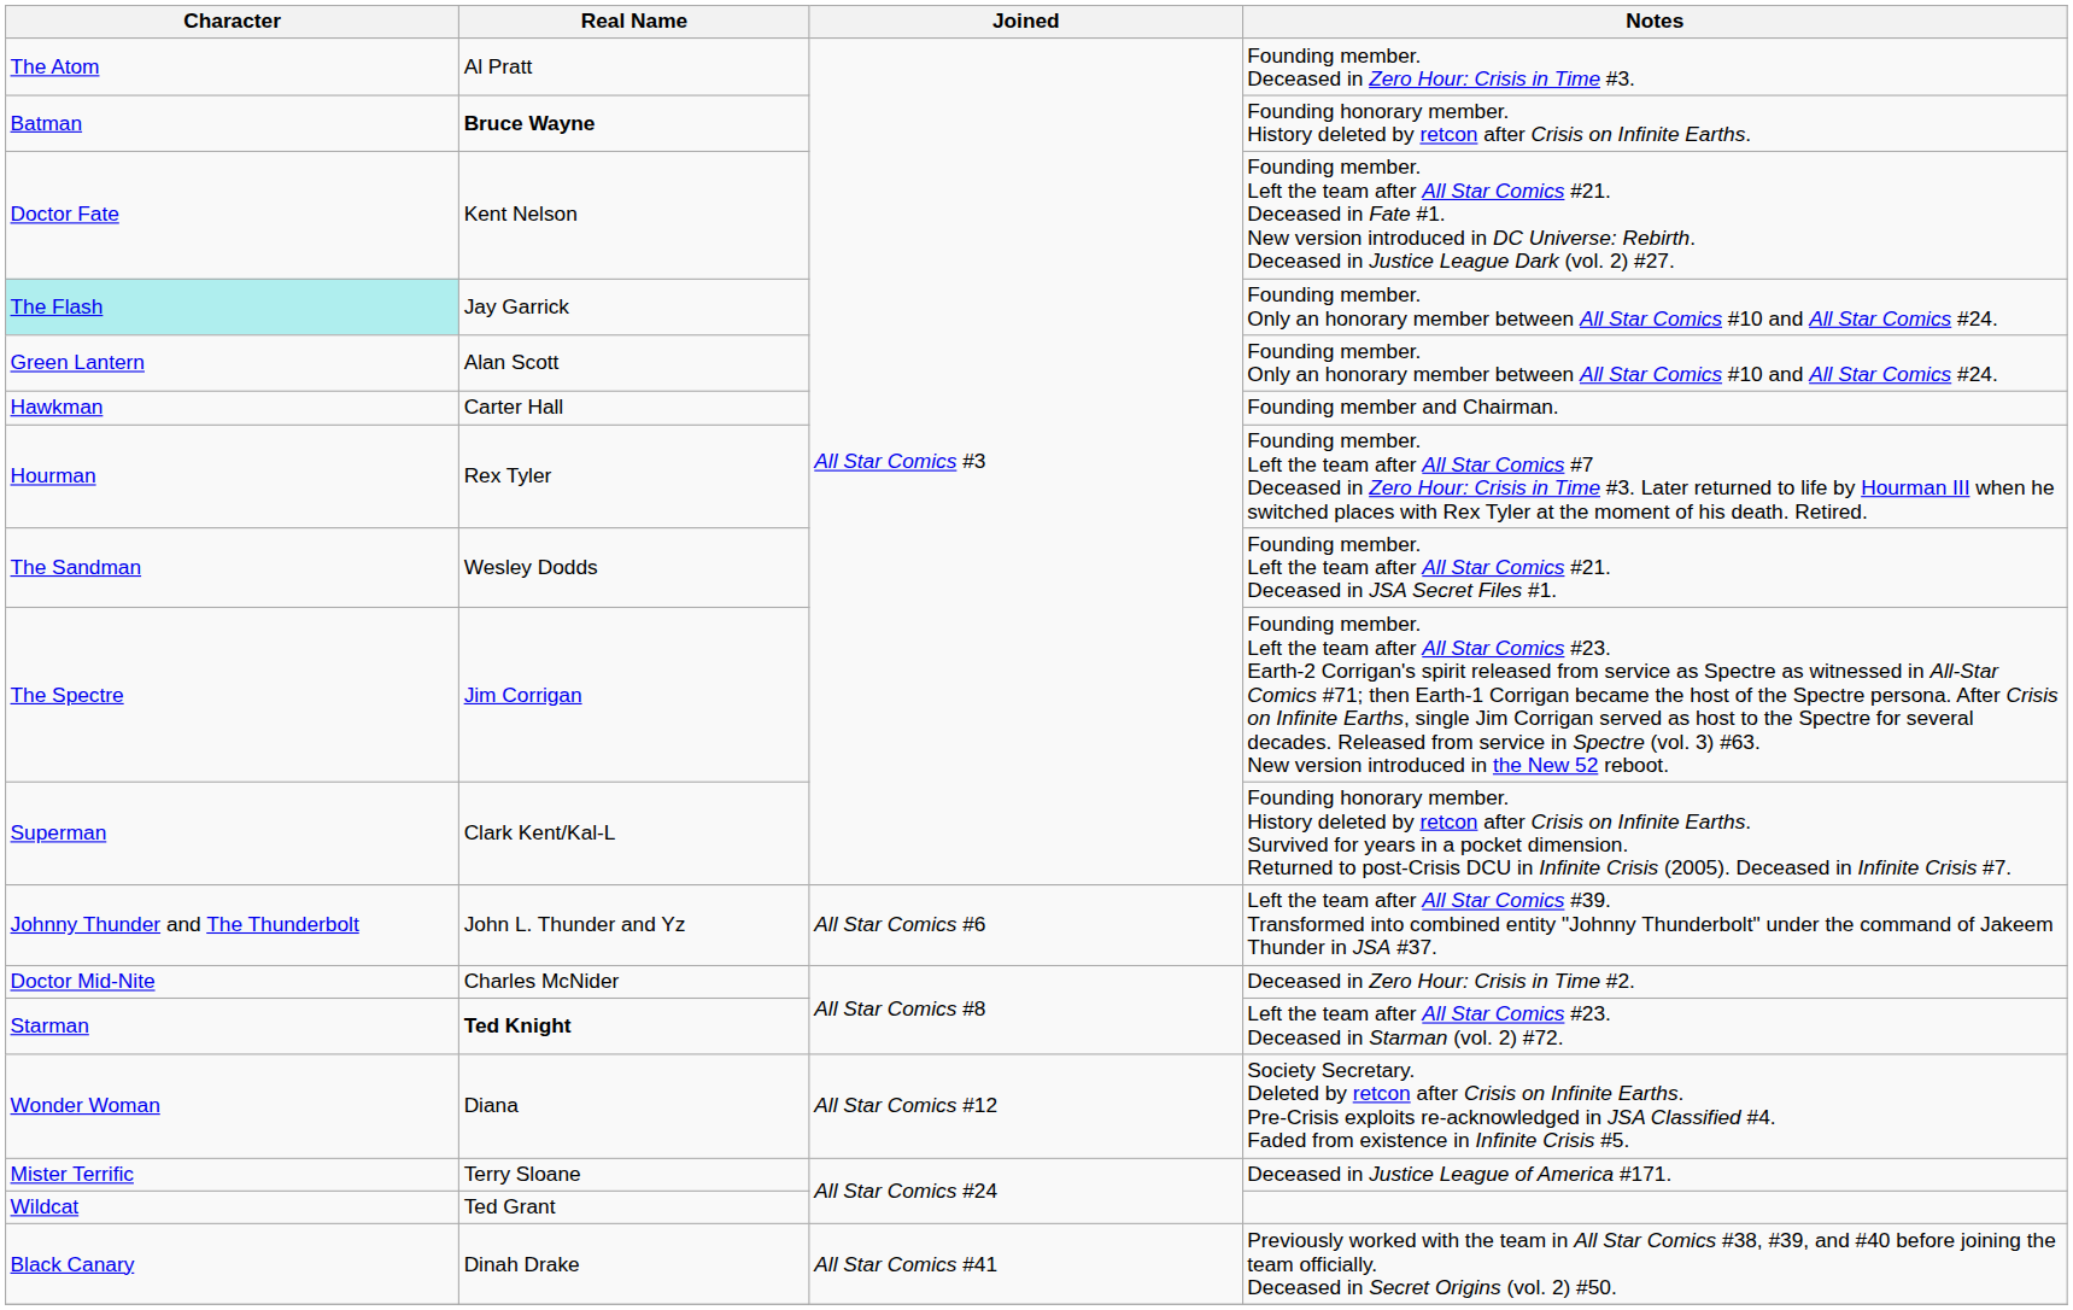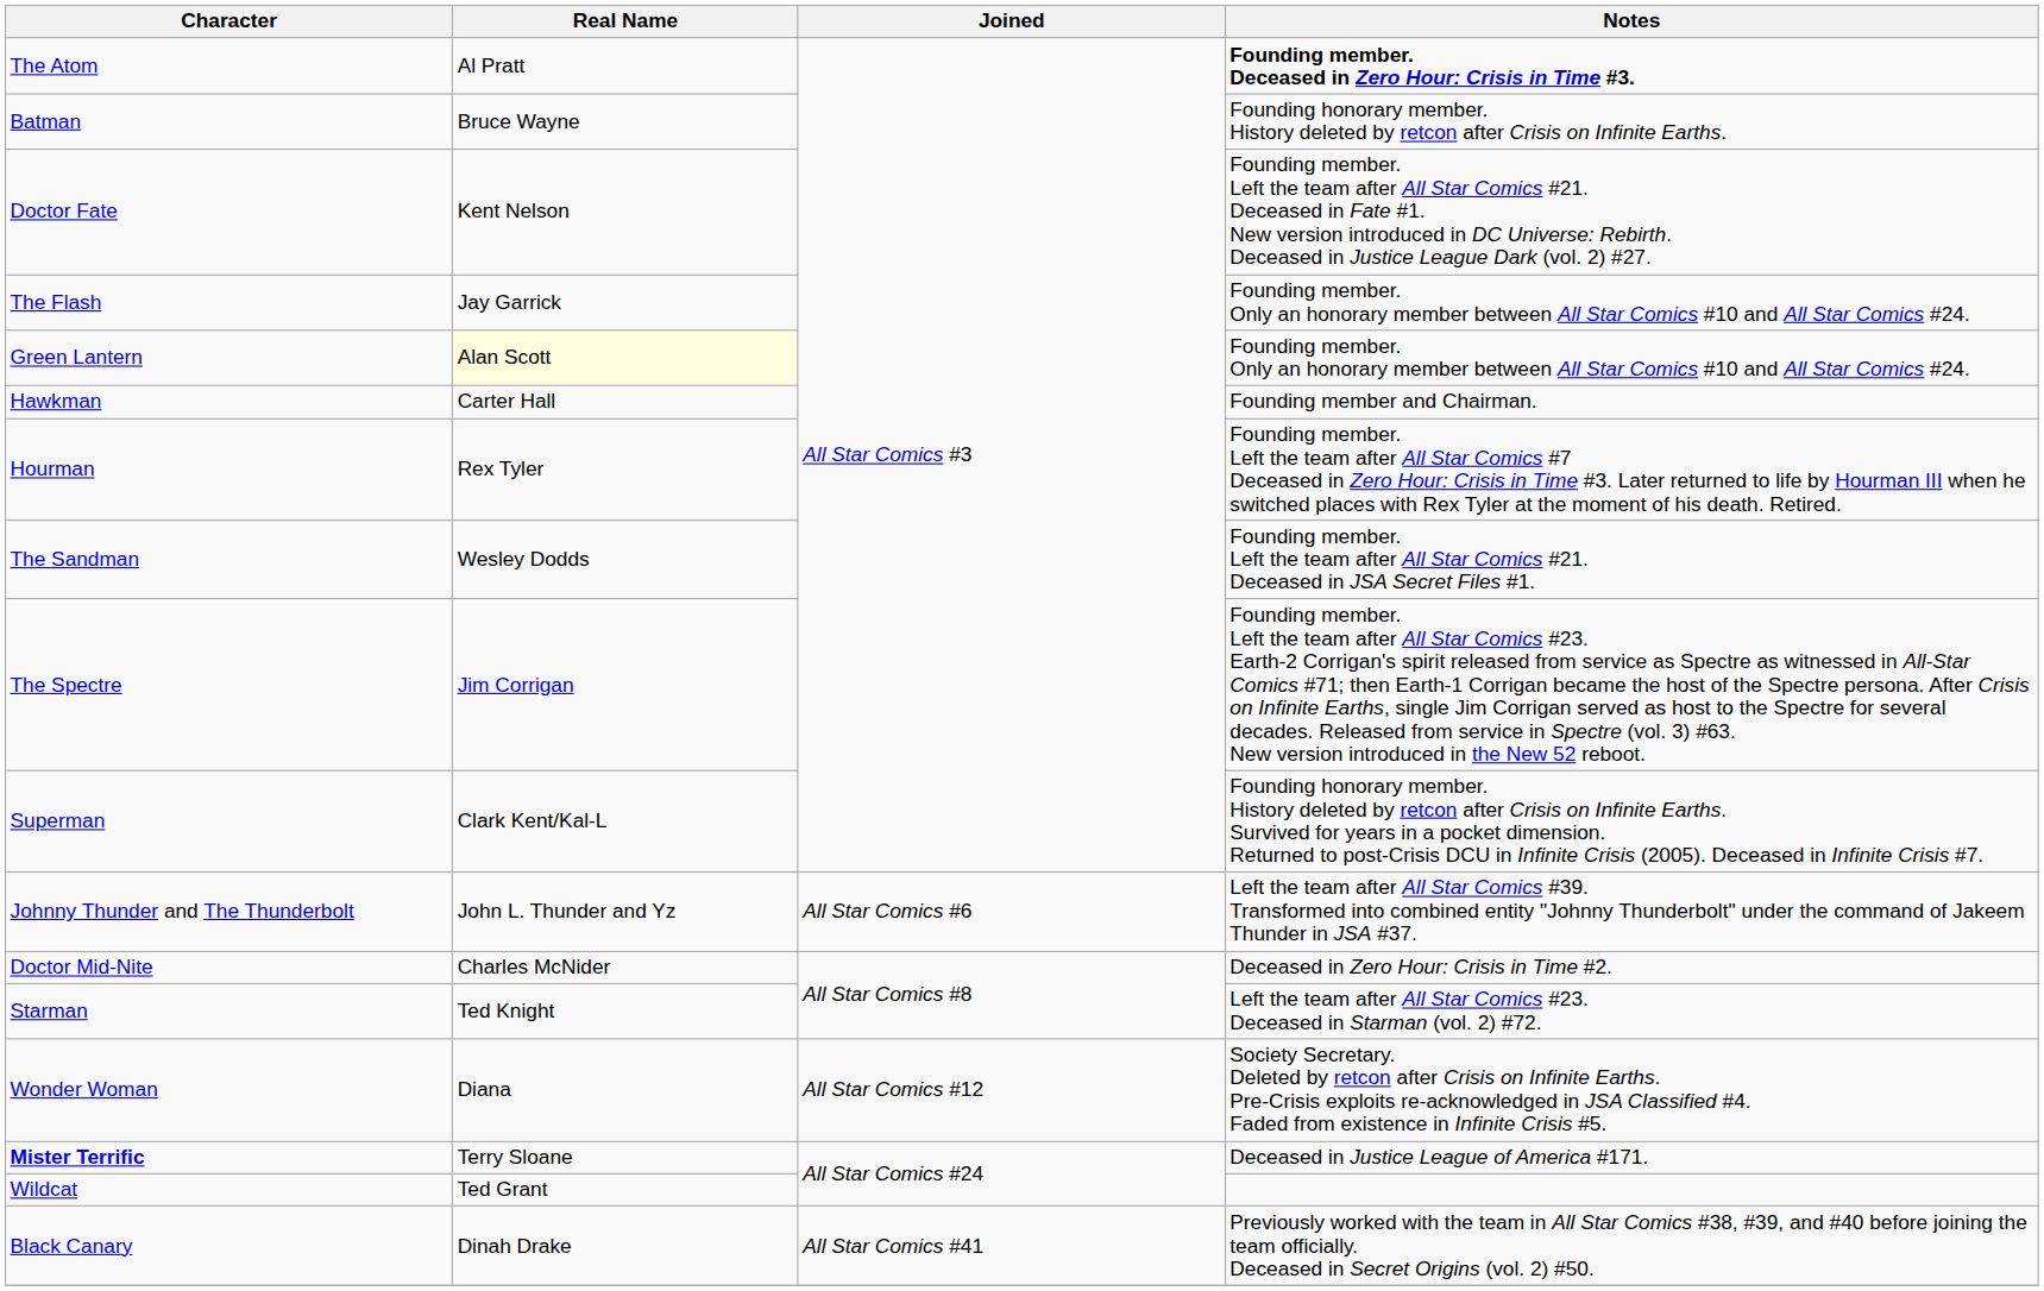row 2 | Notes: normal -> bold
row 3 | Real Name: bold -> normal
row 5 | Character: paleturquoise background -> no background
row 6 | Real Name: no background -> lightyellow background
row 14 | Real Name: bold -> normal
row 16 | Character: normal -> bold
